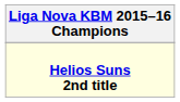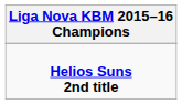row 2 | column 1: lightyellow background -> no background
